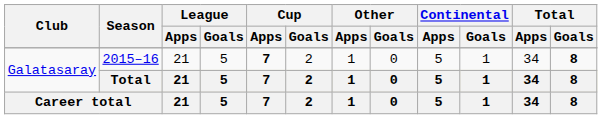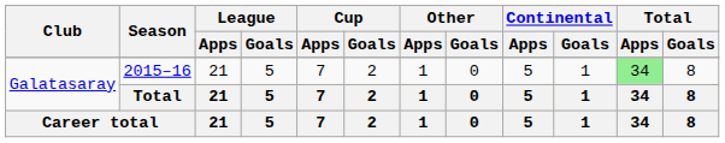Galatasaray / 2015–16 | Cup / Apps: bold -> normal
Galatasaray / 2015–16 | Total / Apps: no background -> lightgreen background
Galatasaray / 2015–16 | Total / Goals: bold -> normal
